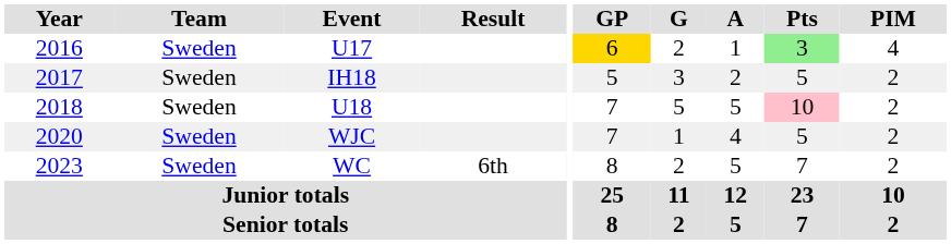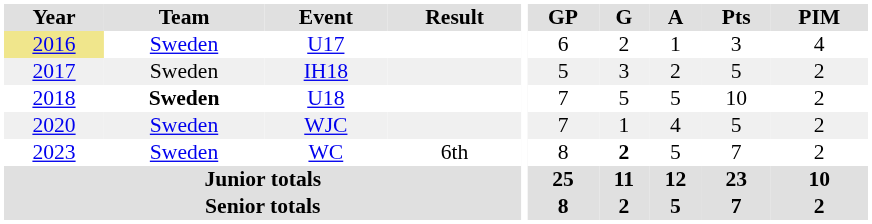U17 | Year: no background -> khaki background
U17 | GP: gold background -> no background
U17 | Pts: lightgreen background -> no background
U18 | Team: normal -> bold
U18 | Pts: pink background -> no background
WC | G: normal -> bold
